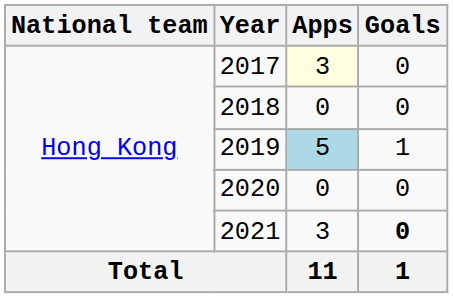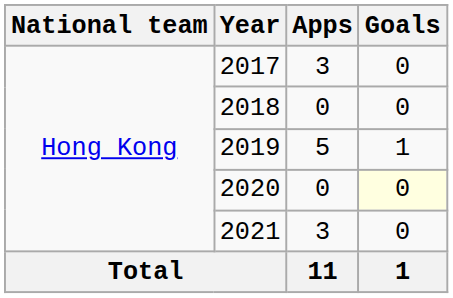2017 | Apps: lightyellow background -> no background
2019 | Apps: lightblue background -> no background
2020 | Goals: no background -> lightyellow background
2021 | Goals: bold -> normal
